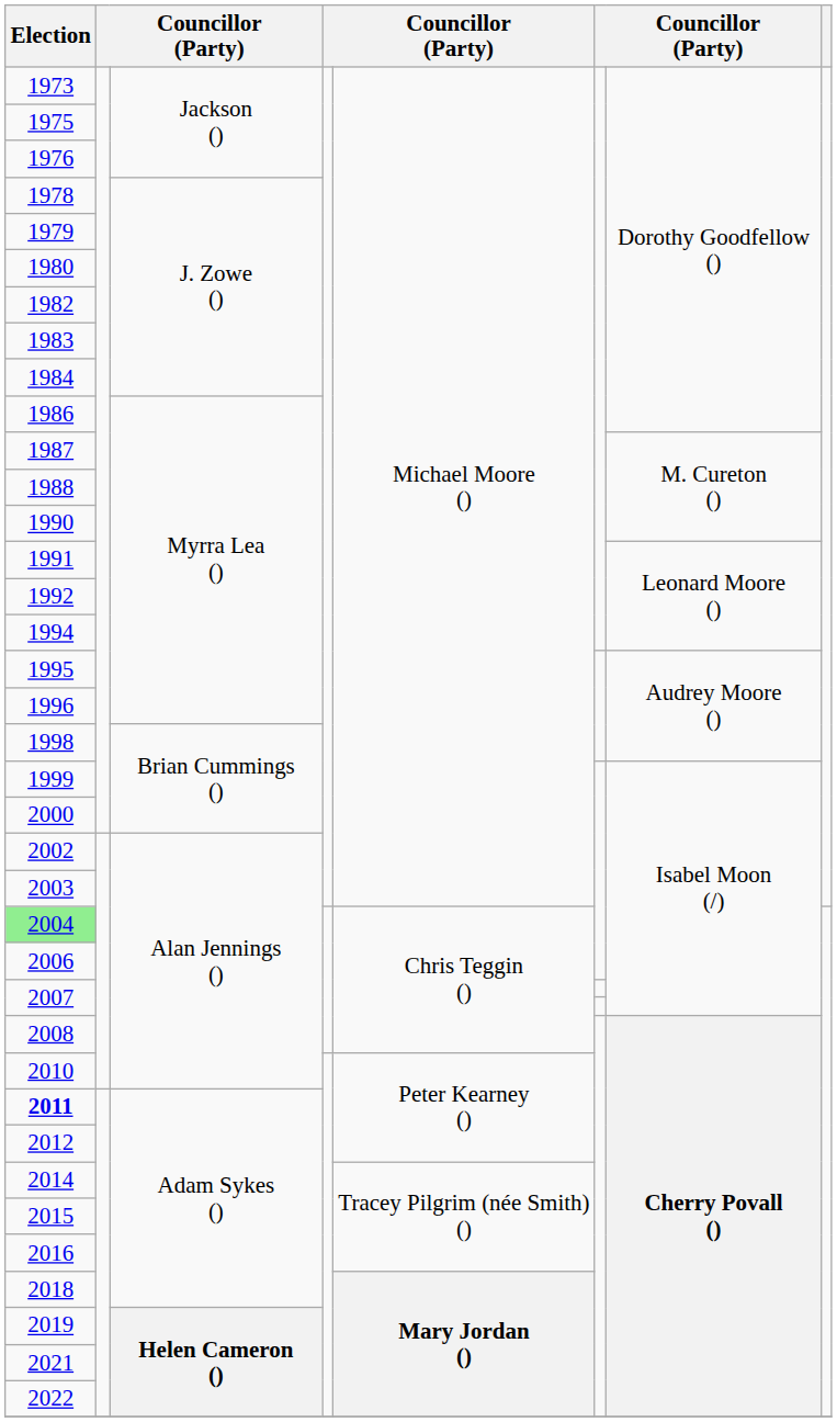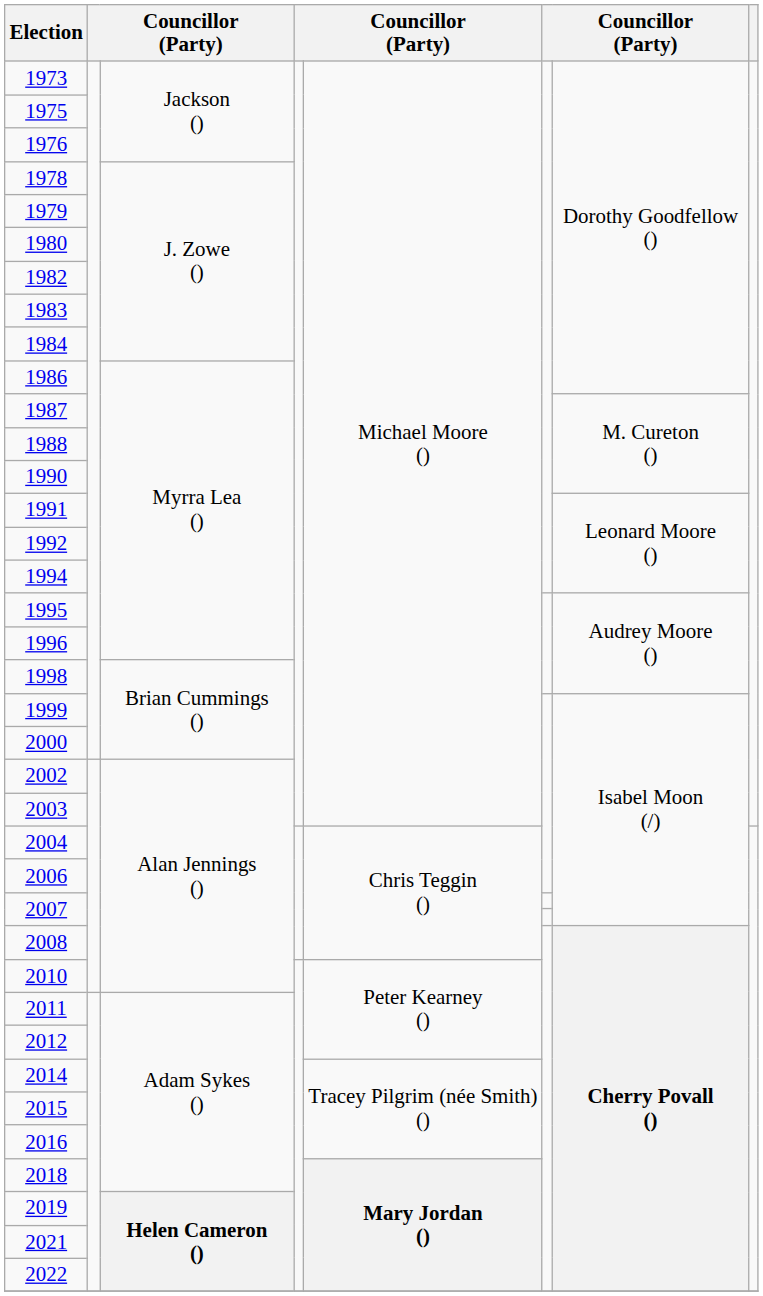2004 | Election: lightgreen background -> no background
2011 | Election: bold -> normal
